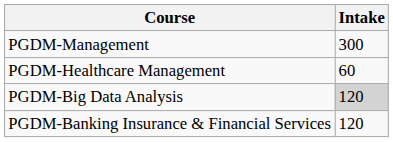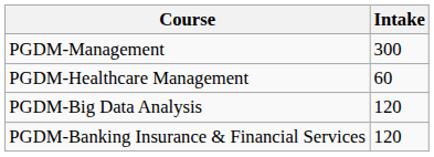PGDM-Big Data Analysis | Intake: lightgrey background -> no background
